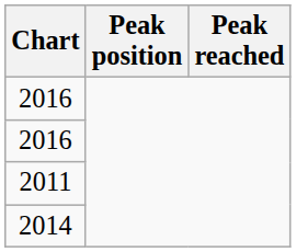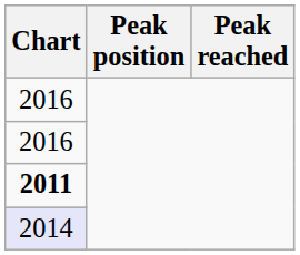2011 | Chart: normal -> bold
2014 | Chart: no background -> lavender background
